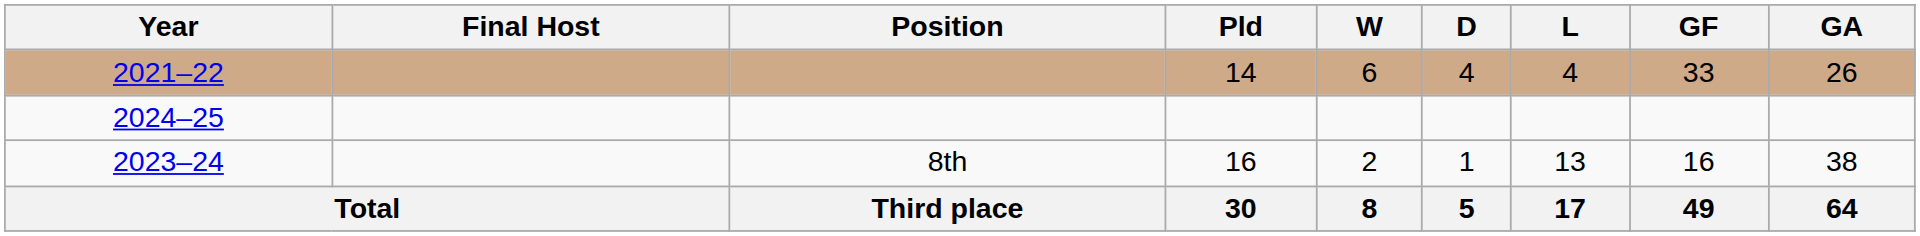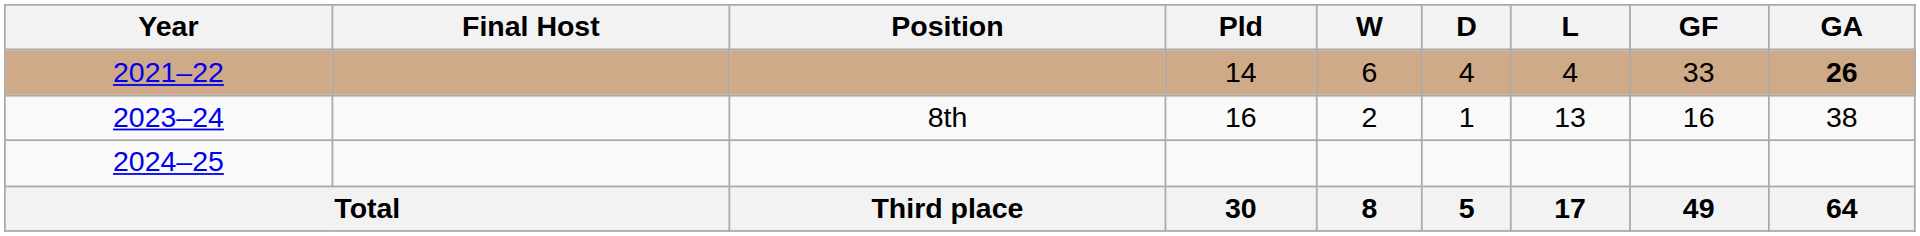2021–22 | GA: normal -> bold
rows swapped: 2023–24 <-> 2024–25
